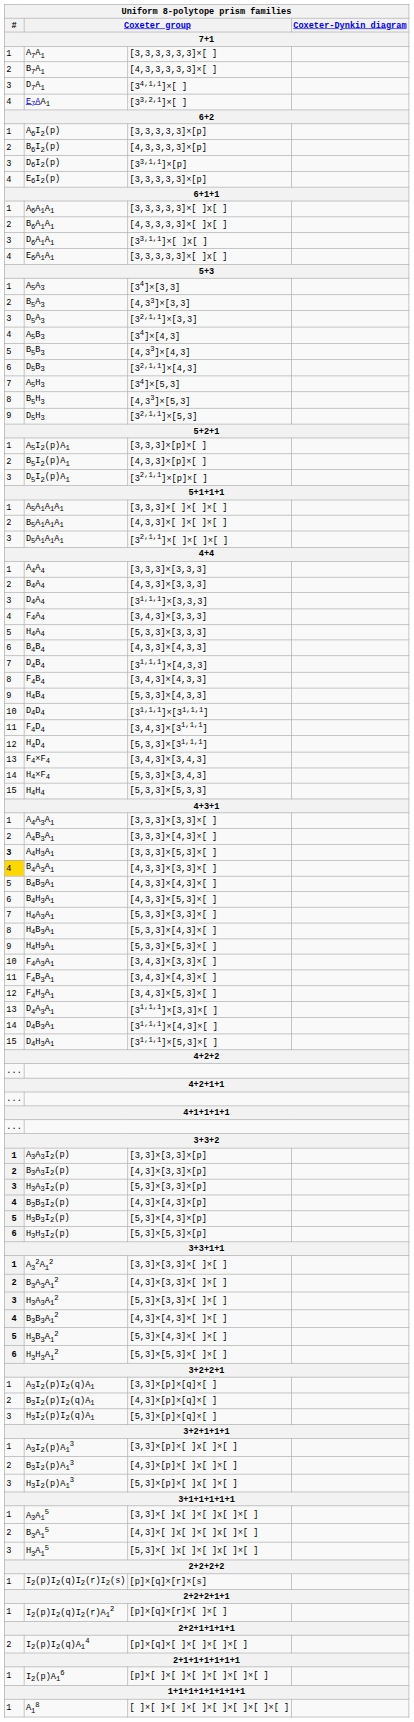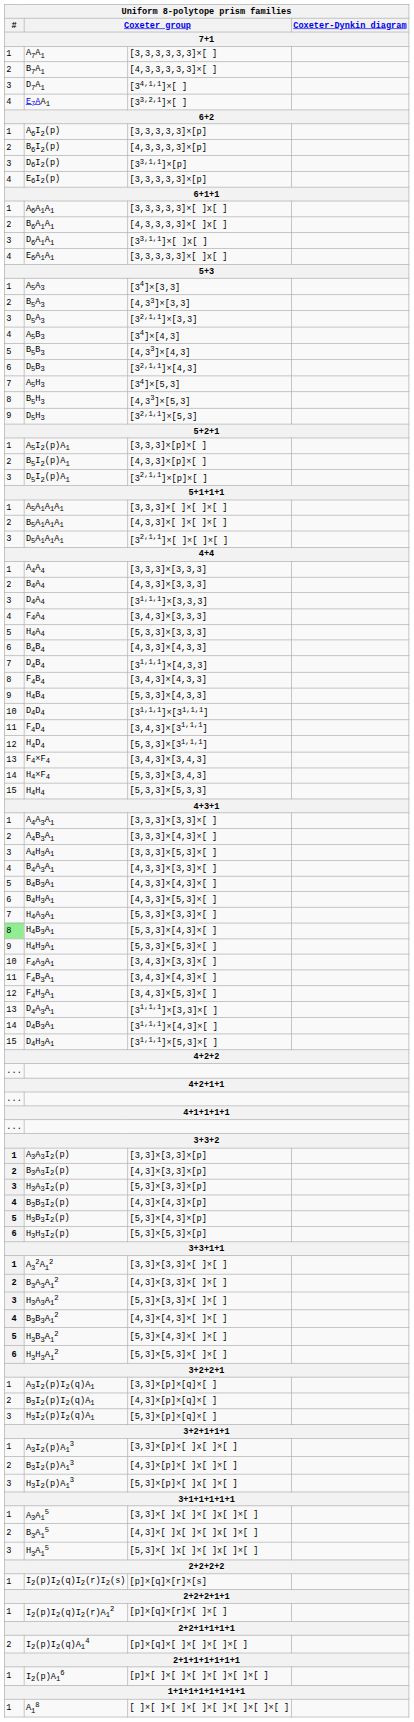A4H3A1 | # / 7+1: bold -> normal
B4A3A1 | # / 7+1: gold background -> no background
H4B3A1 | # / 7+1: no background -> lightgreen background
